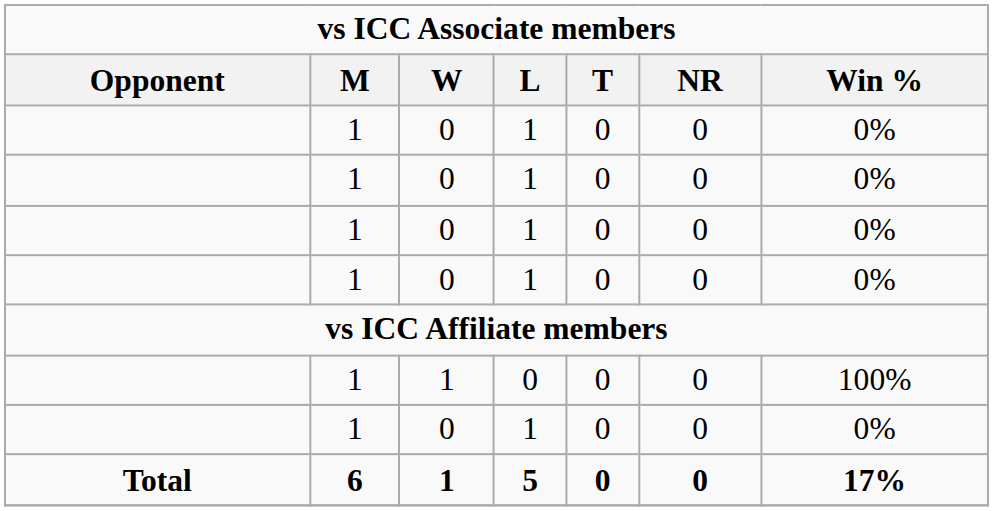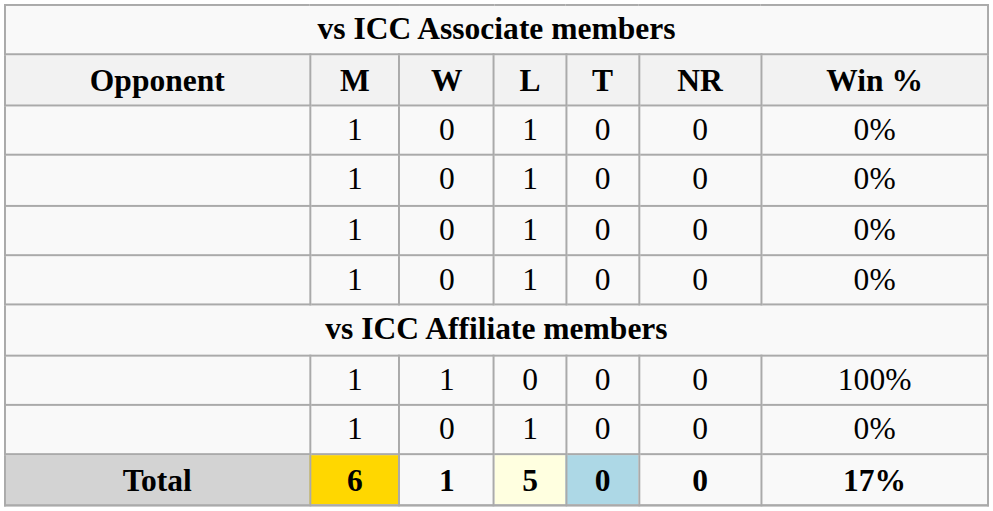5 | Opponent: no background -> lightgrey background
5 | M: no background -> gold background
5 | L: no background -> lightyellow background
5 | T: no background -> lightblue background
